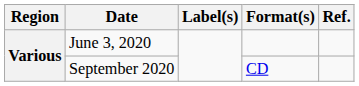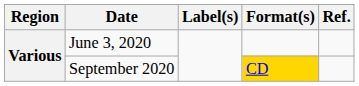September 2020 | Format(s): no background -> gold background
